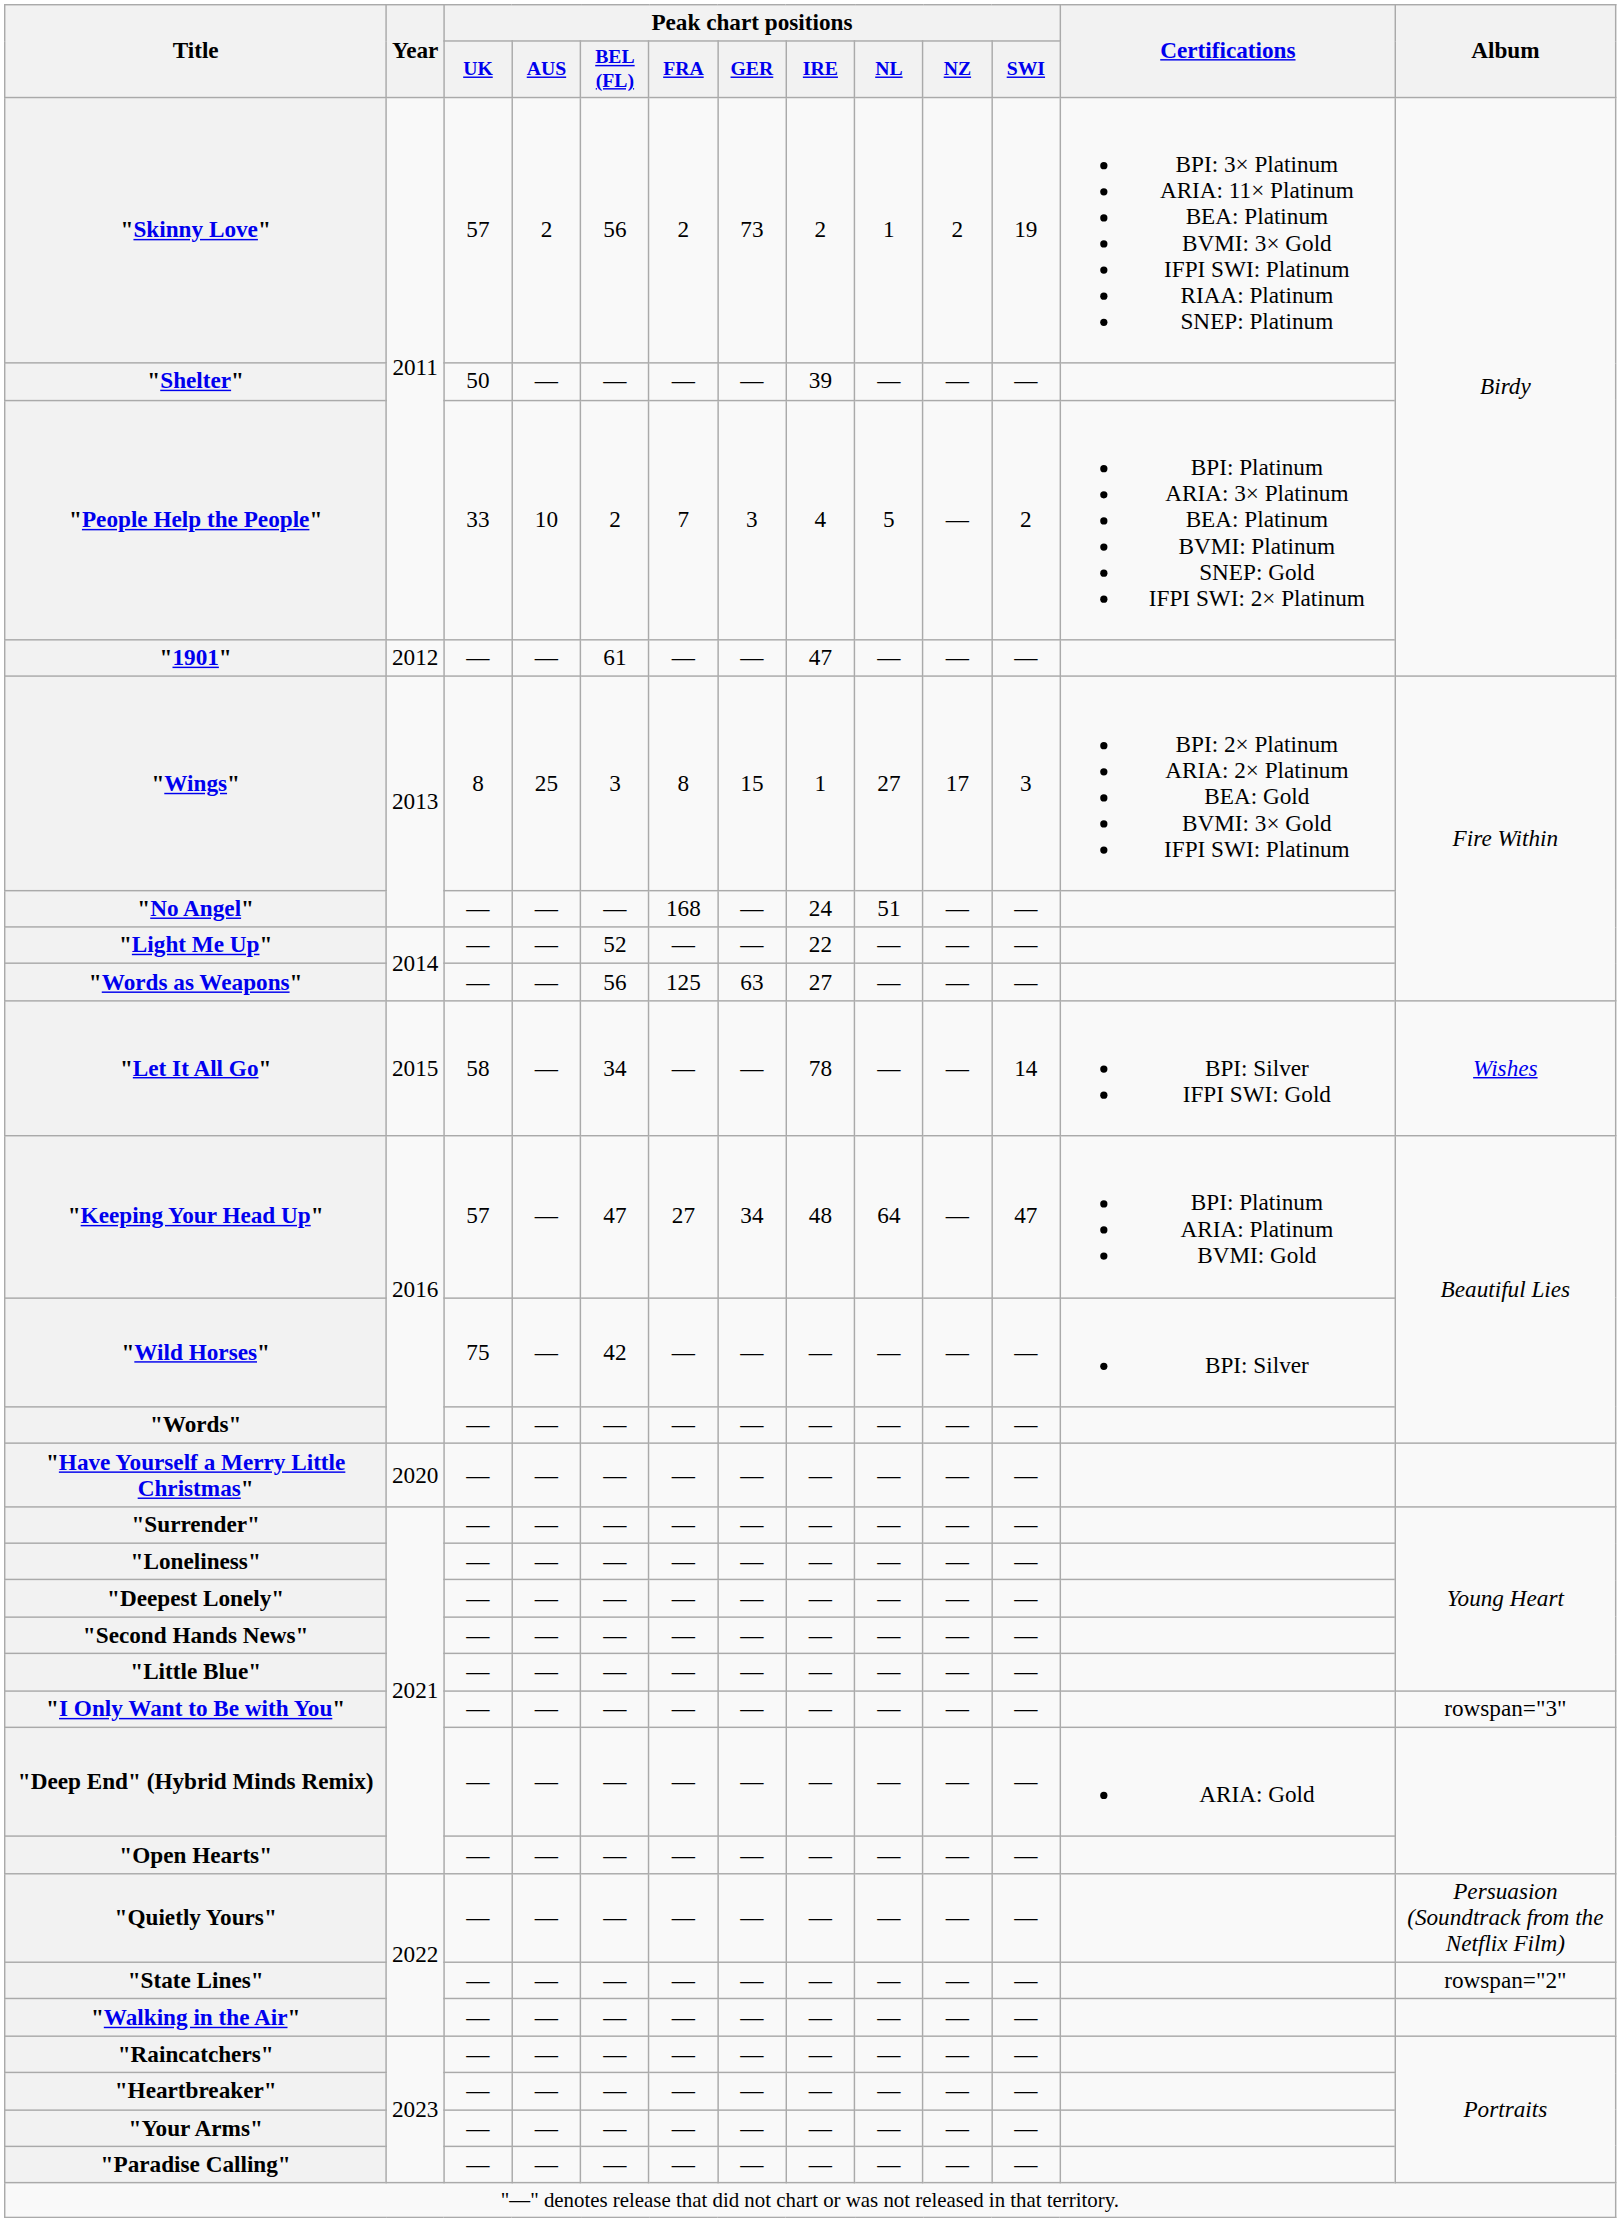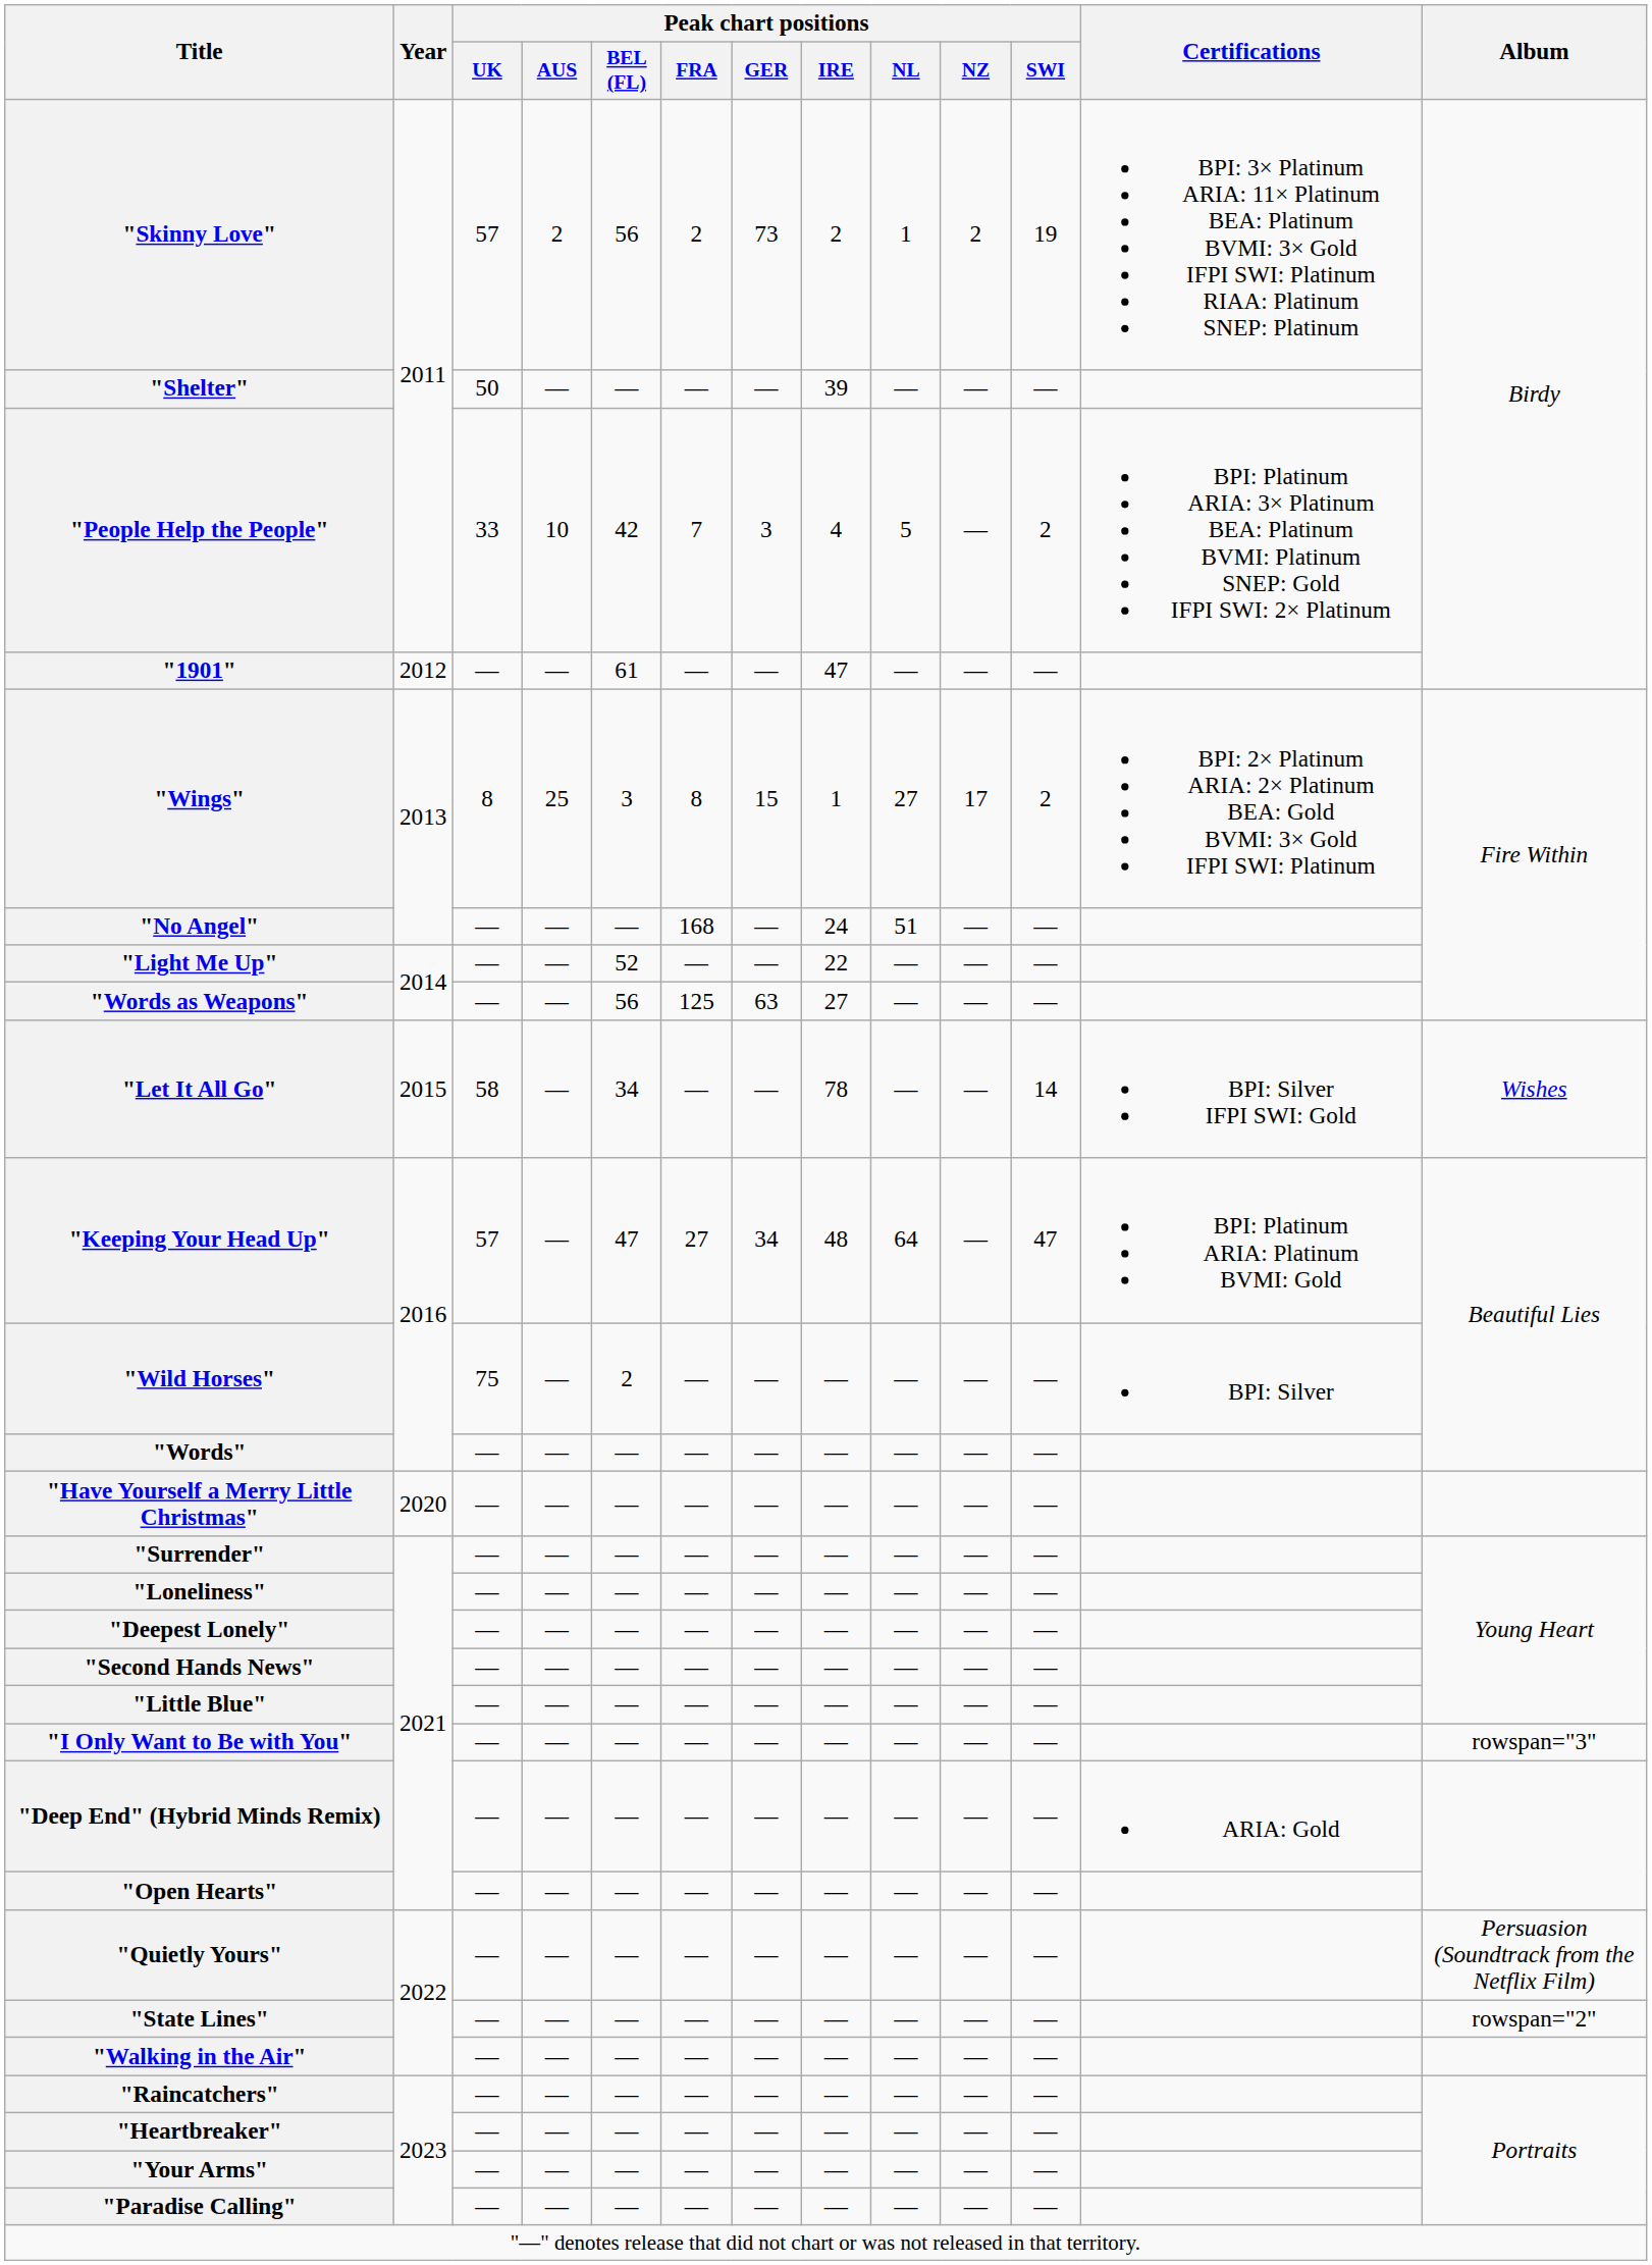"People Help the People" | Peak chart positions / BEL (FL): 2 -> 42
"Wings" | Peak chart positions / SWI: 3 -> 2
"Wild Horses" | Peak chart positions / BEL (FL): 42 -> 2
